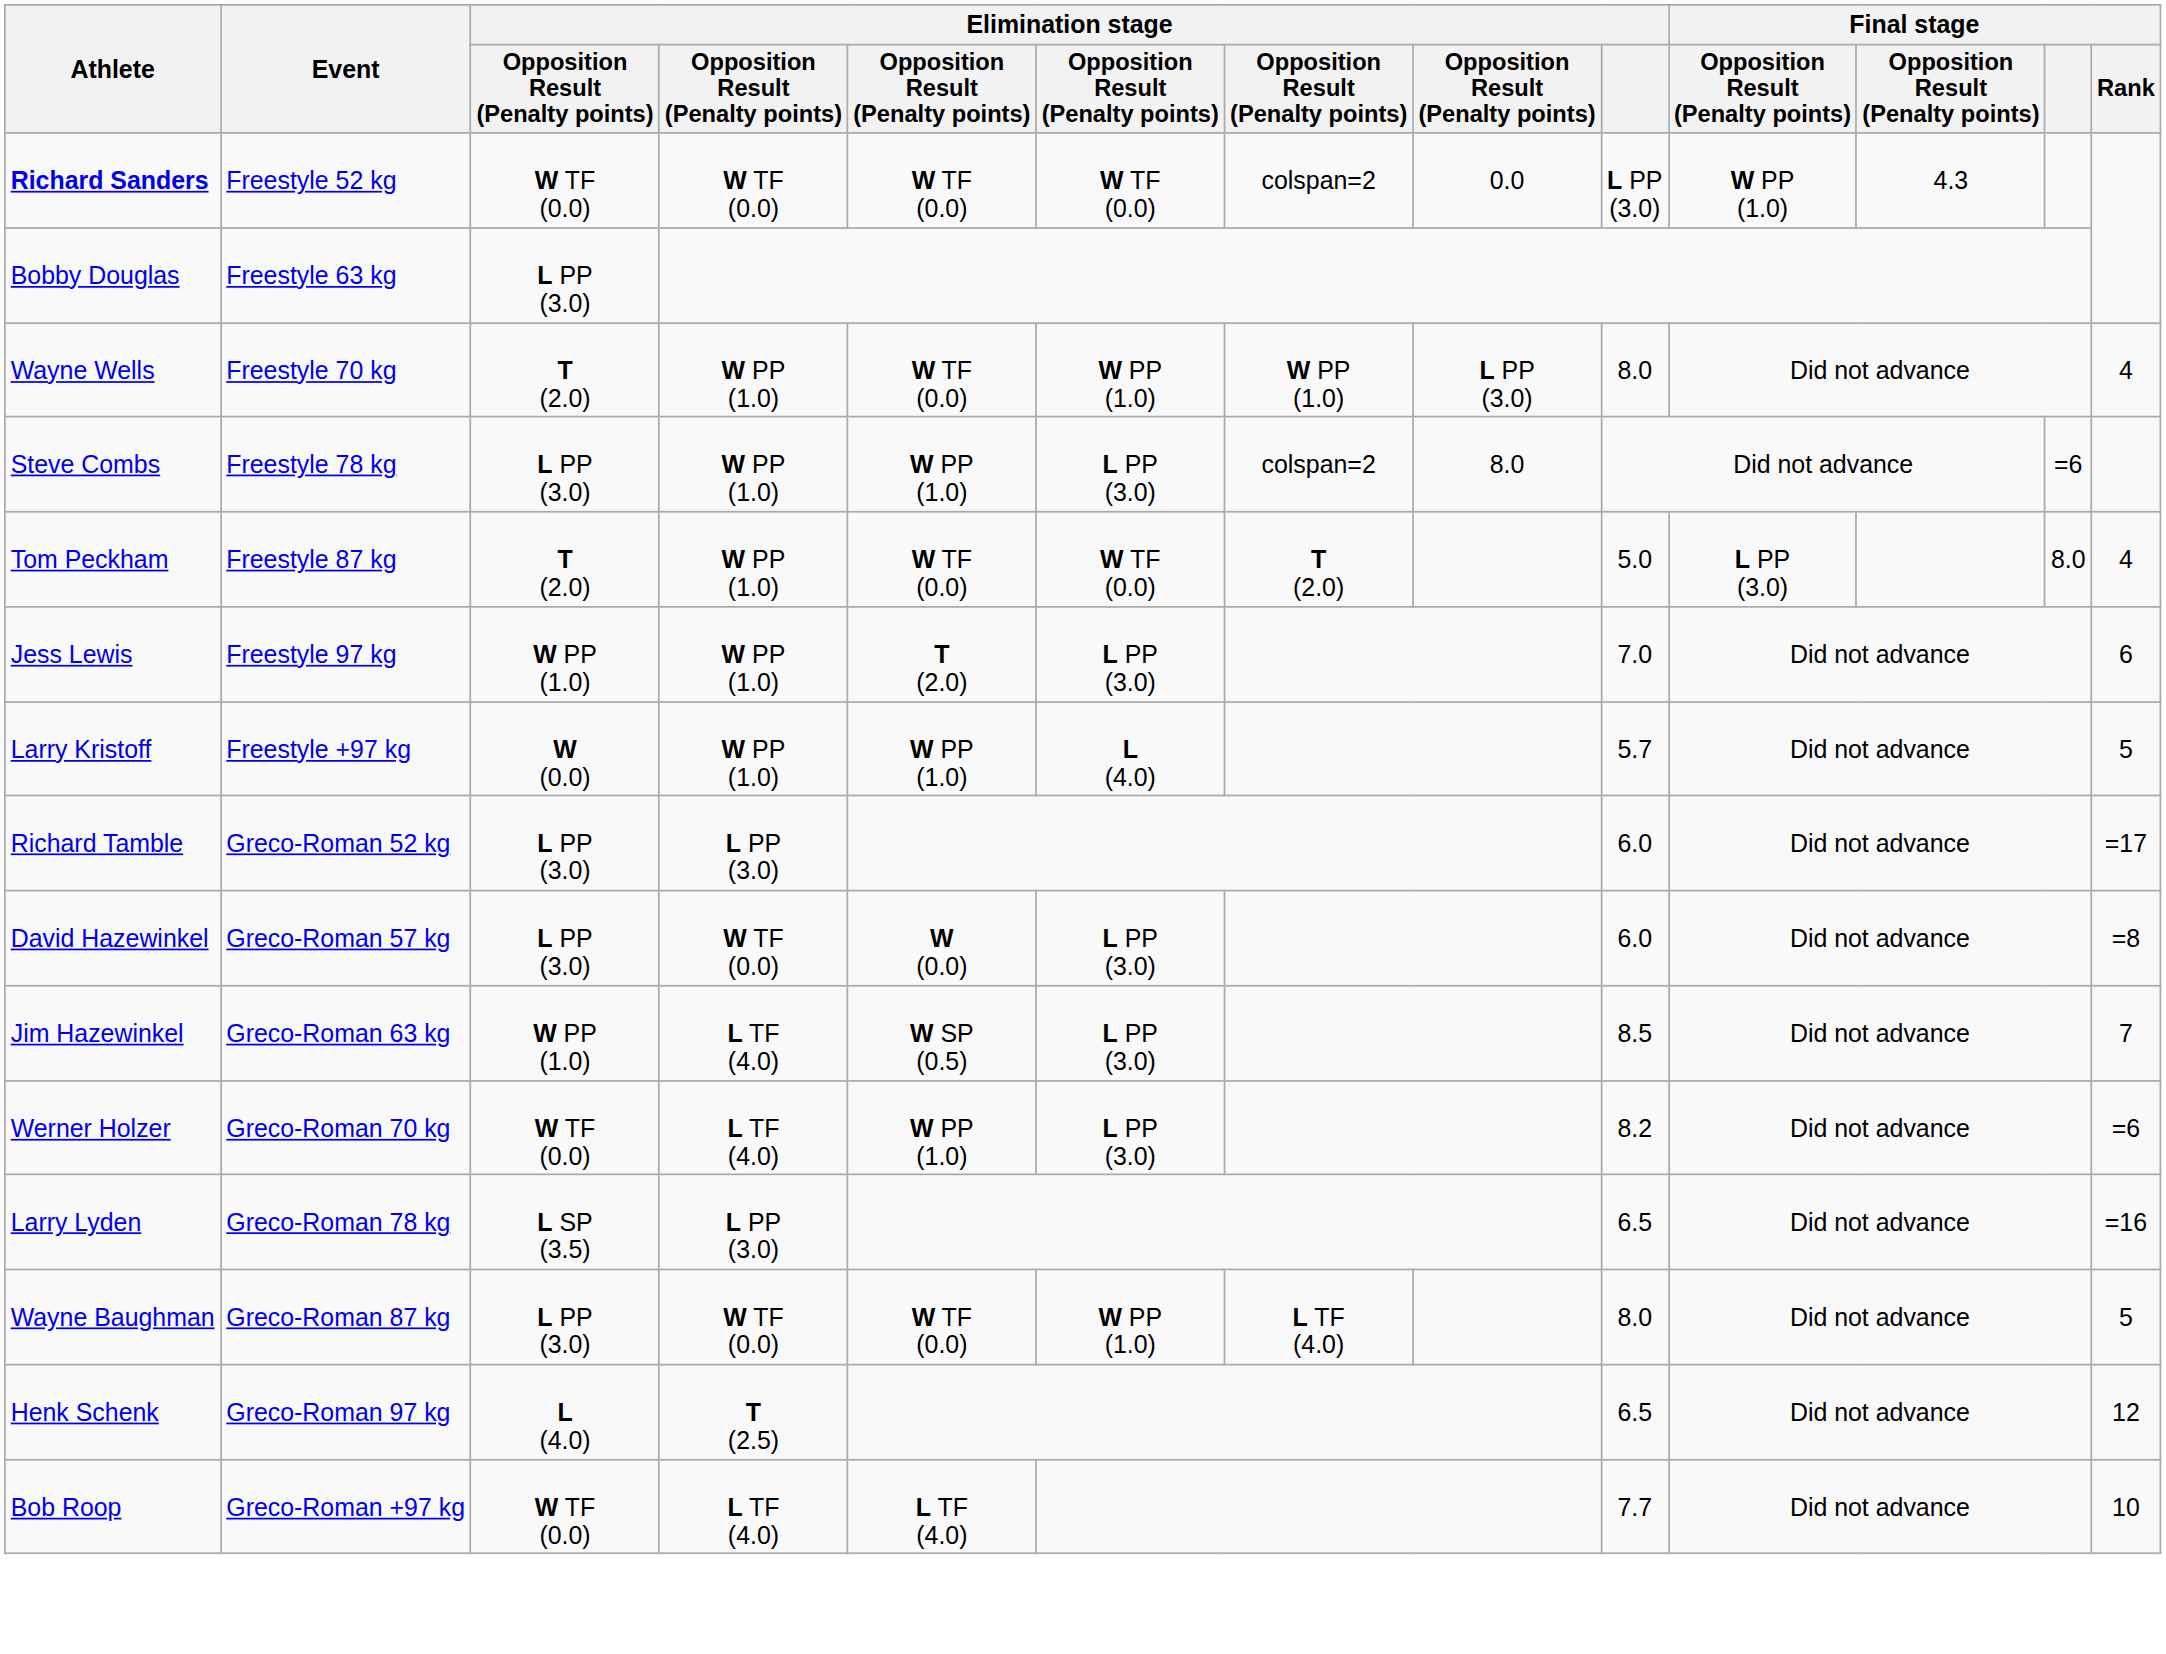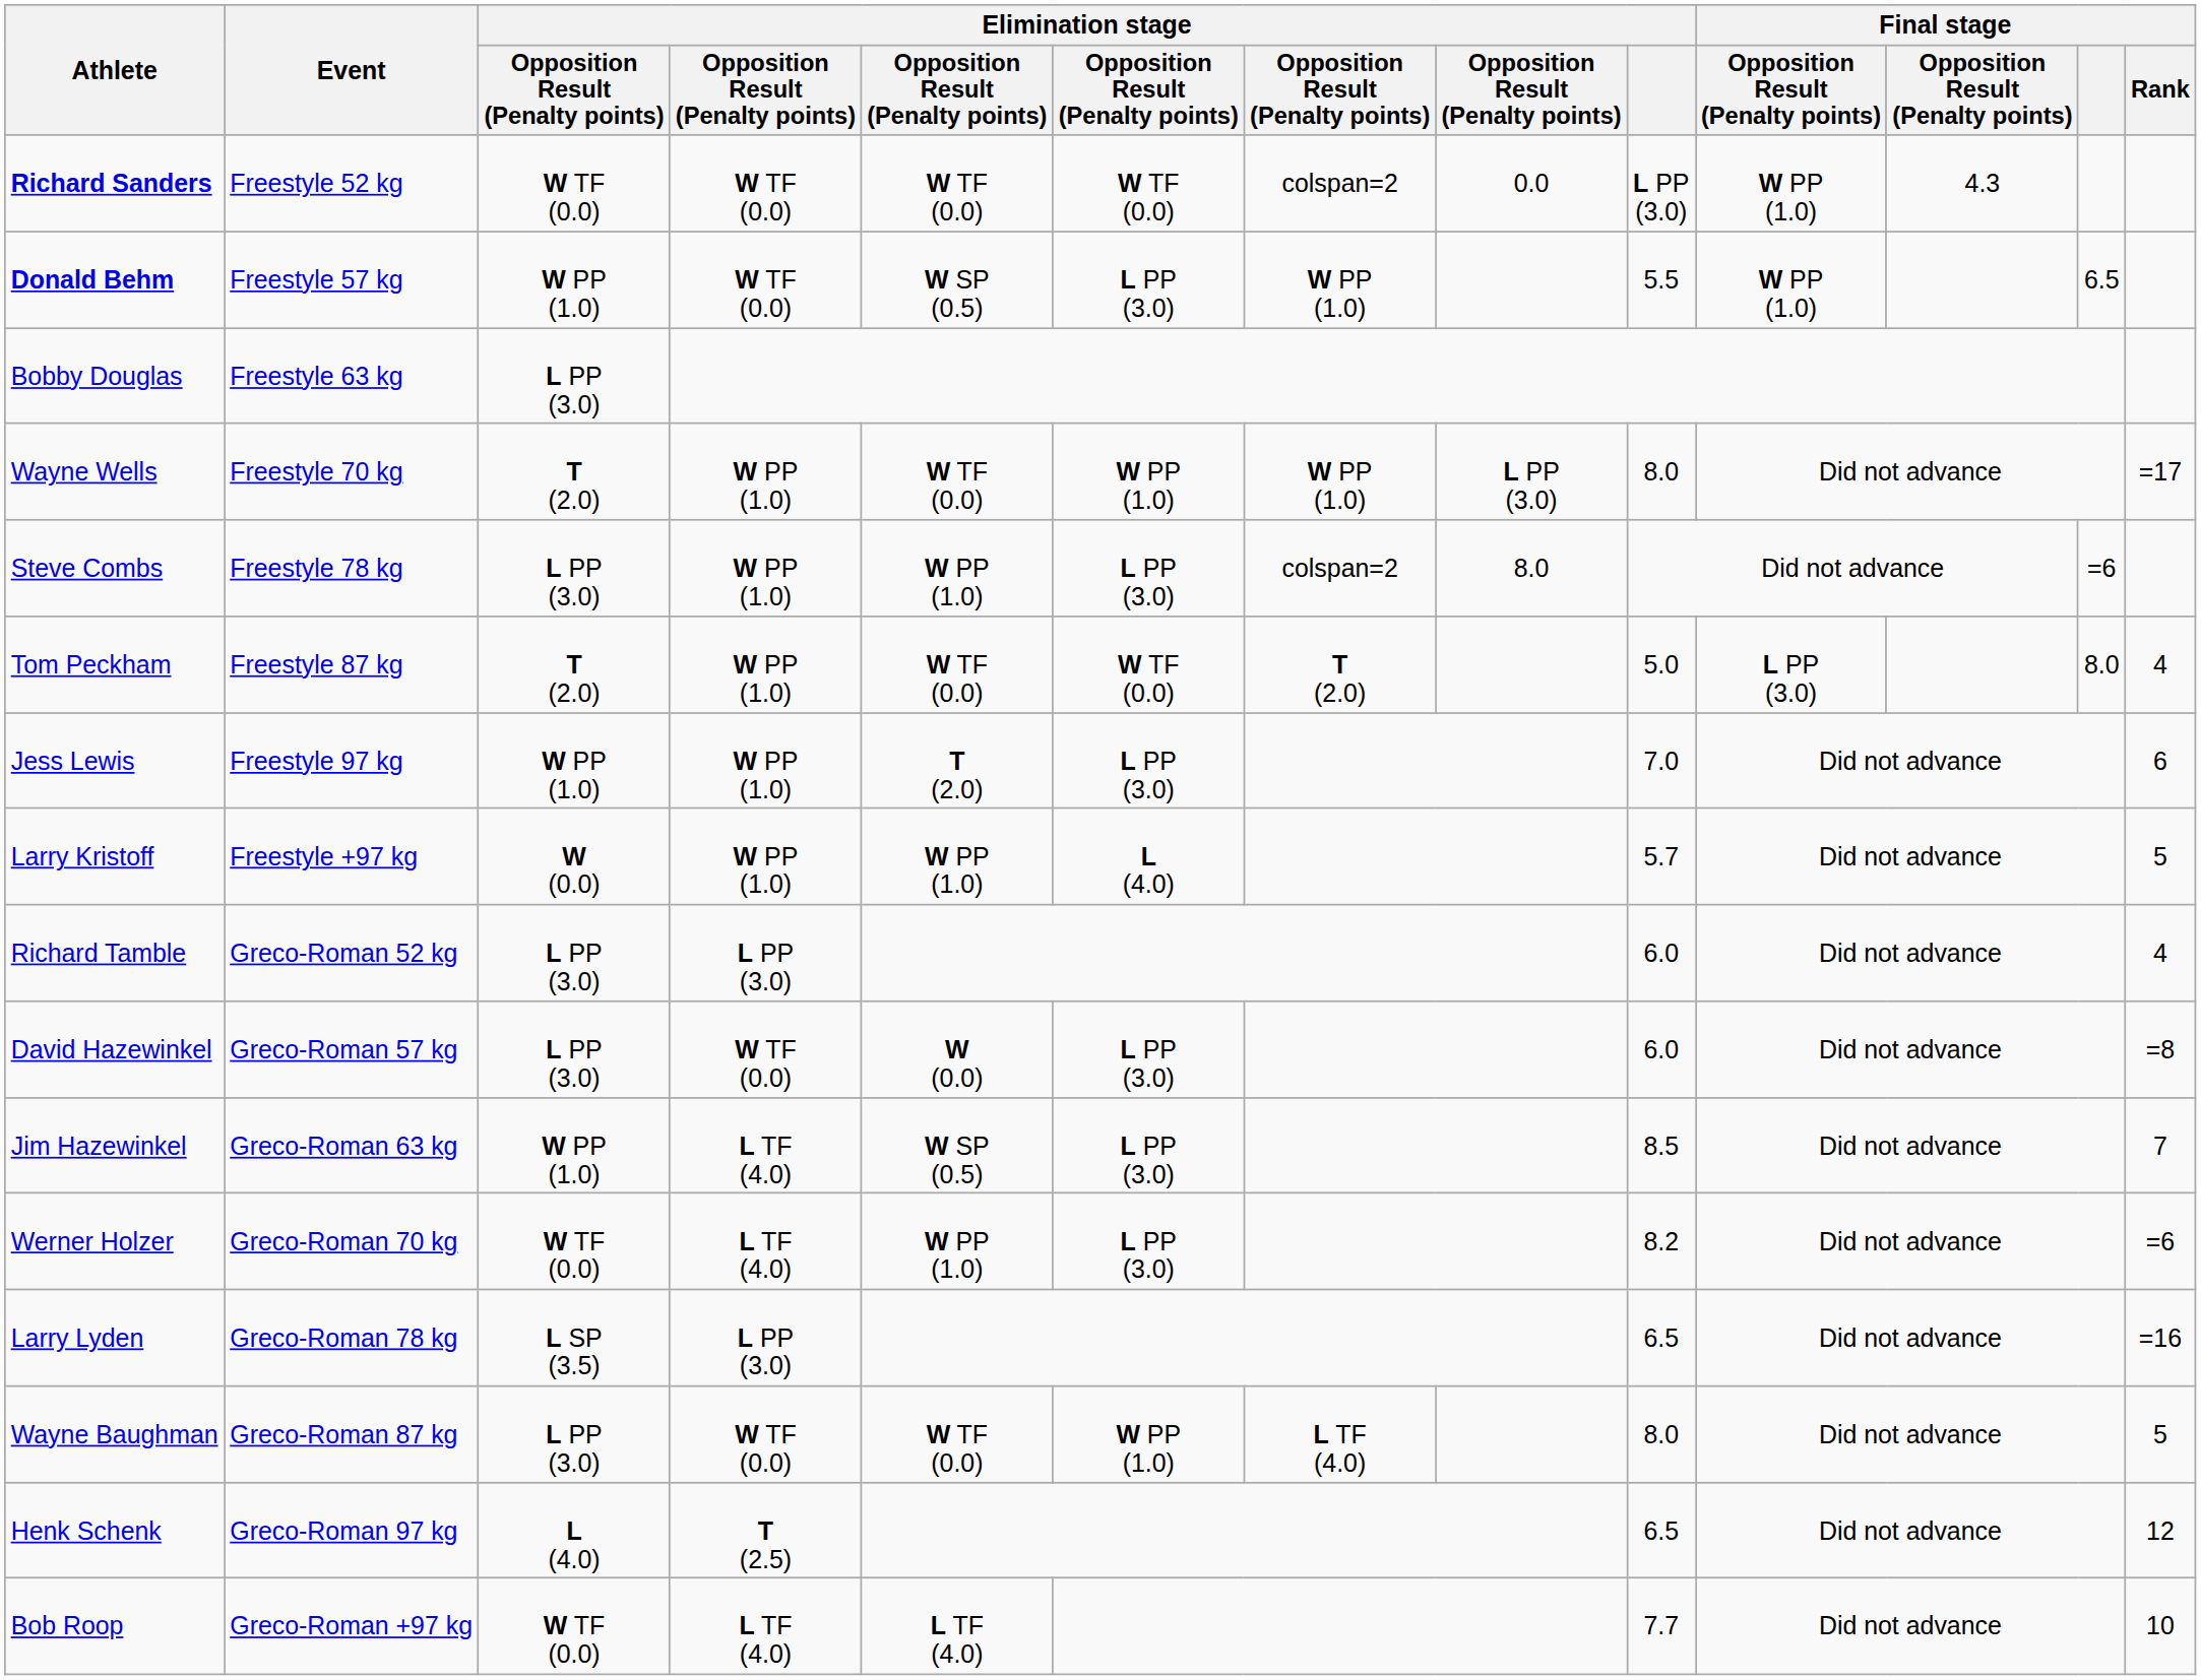+ row: Donald Behm | Freestyle 57 kg | W PP (1.0) | W TF (0.0) | W SP (0.5) | L PP (3.0) | W PP (1.0) | 5.5 | W PP (1.0) | 6.5
Wayne Wells | Final stage / Rank: 4 -> =17
Richard Tamble | Final stage / Rank: =17 -> 4
